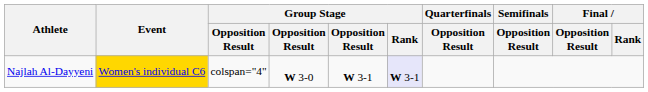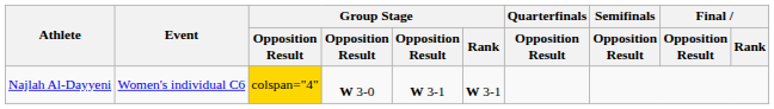Najlah Al-Dayyeni | Event: gold background -> no background
Najlah Al-Dayyeni | column 3: no background -> gold background
Najlah Al-Dayyeni | Group Stage / Rank: lavender background -> no background
